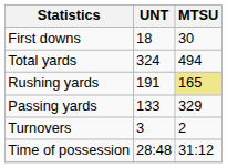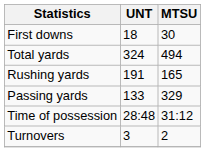Rushing yards | MTSU: khaki background -> no background
rows swapped: Turnovers <-> Time of possession
